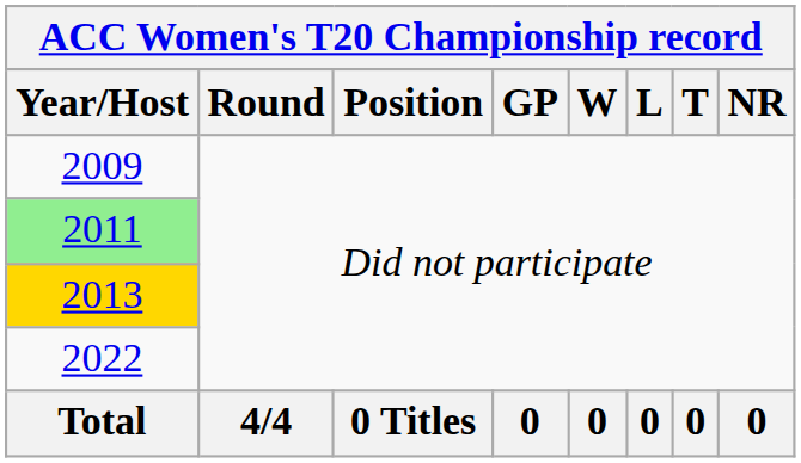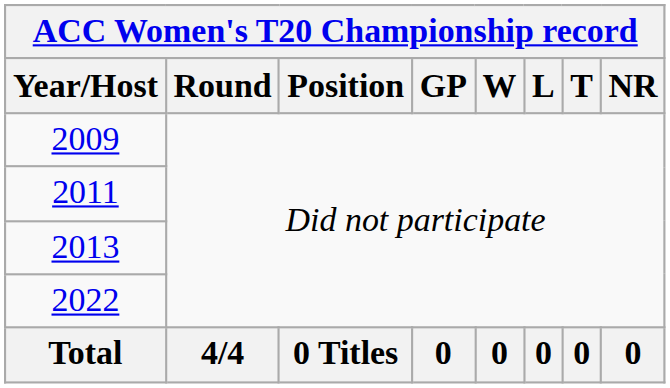2011 | Year/Host: lightgreen background -> no background
2013 | Year/Host: gold background -> no background
